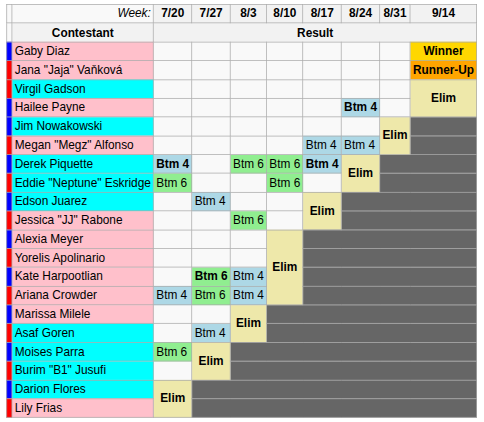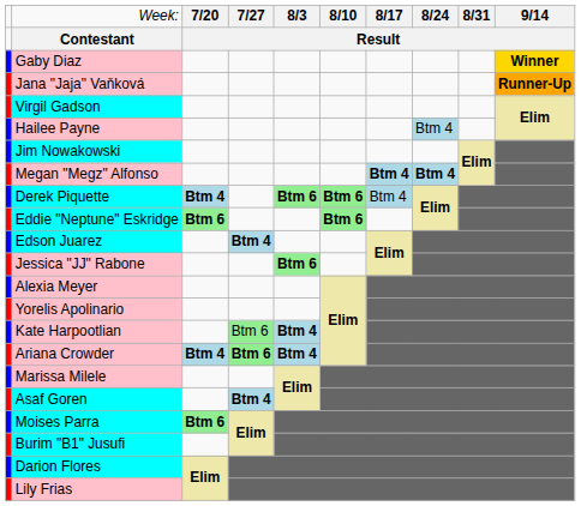Hailee Payne | column 8: bold -> normal
Megan "Megz" Alfonso | column 7: normal -> bold
Megan "Megz" Alfonso | column 8: normal -> bold
Derek Piquette | column 5: normal -> bold
Derek Piquette | column 6: normal -> bold
Derek Piquette | column 7: bold -> normal
Eddie "Neptune" Eskridge | column 3: normal -> bold
Eddie "Neptune" Eskridge | column 6: normal -> bold
Edson Juarez | column 4: normal -> bold
Jessica "JJ" Rabone | column 5: normal -> bold
Kate Harpootlian | column 4: bold -> normal
Kate Harpootlian | column 5: normal -> bold
Ariana Crowder | column 3: normal -> bold
Ariana Crowder | column 4: normal -> bold
Ariana Crowder | column 5: normal -> bold
Asaf Goren | column 4: normal -> bold
Moises Parra | column 3: normal -> bold
